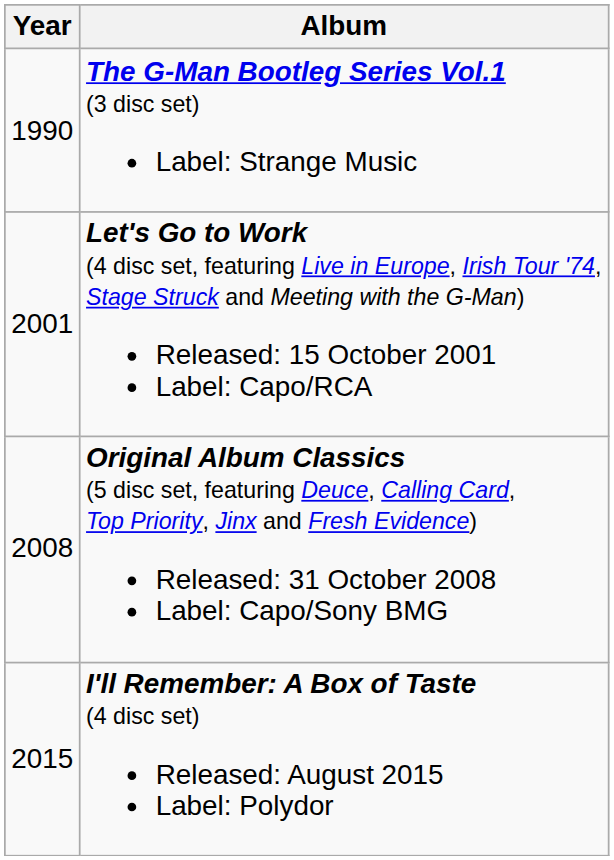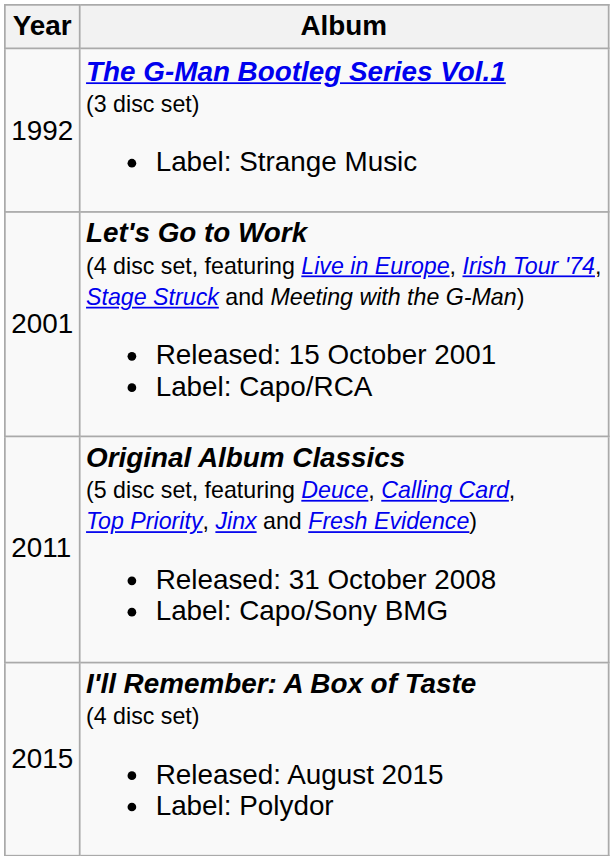row 2 | Year: 1990 -> 1992
row 4 | Year: 2008 -> 2011
